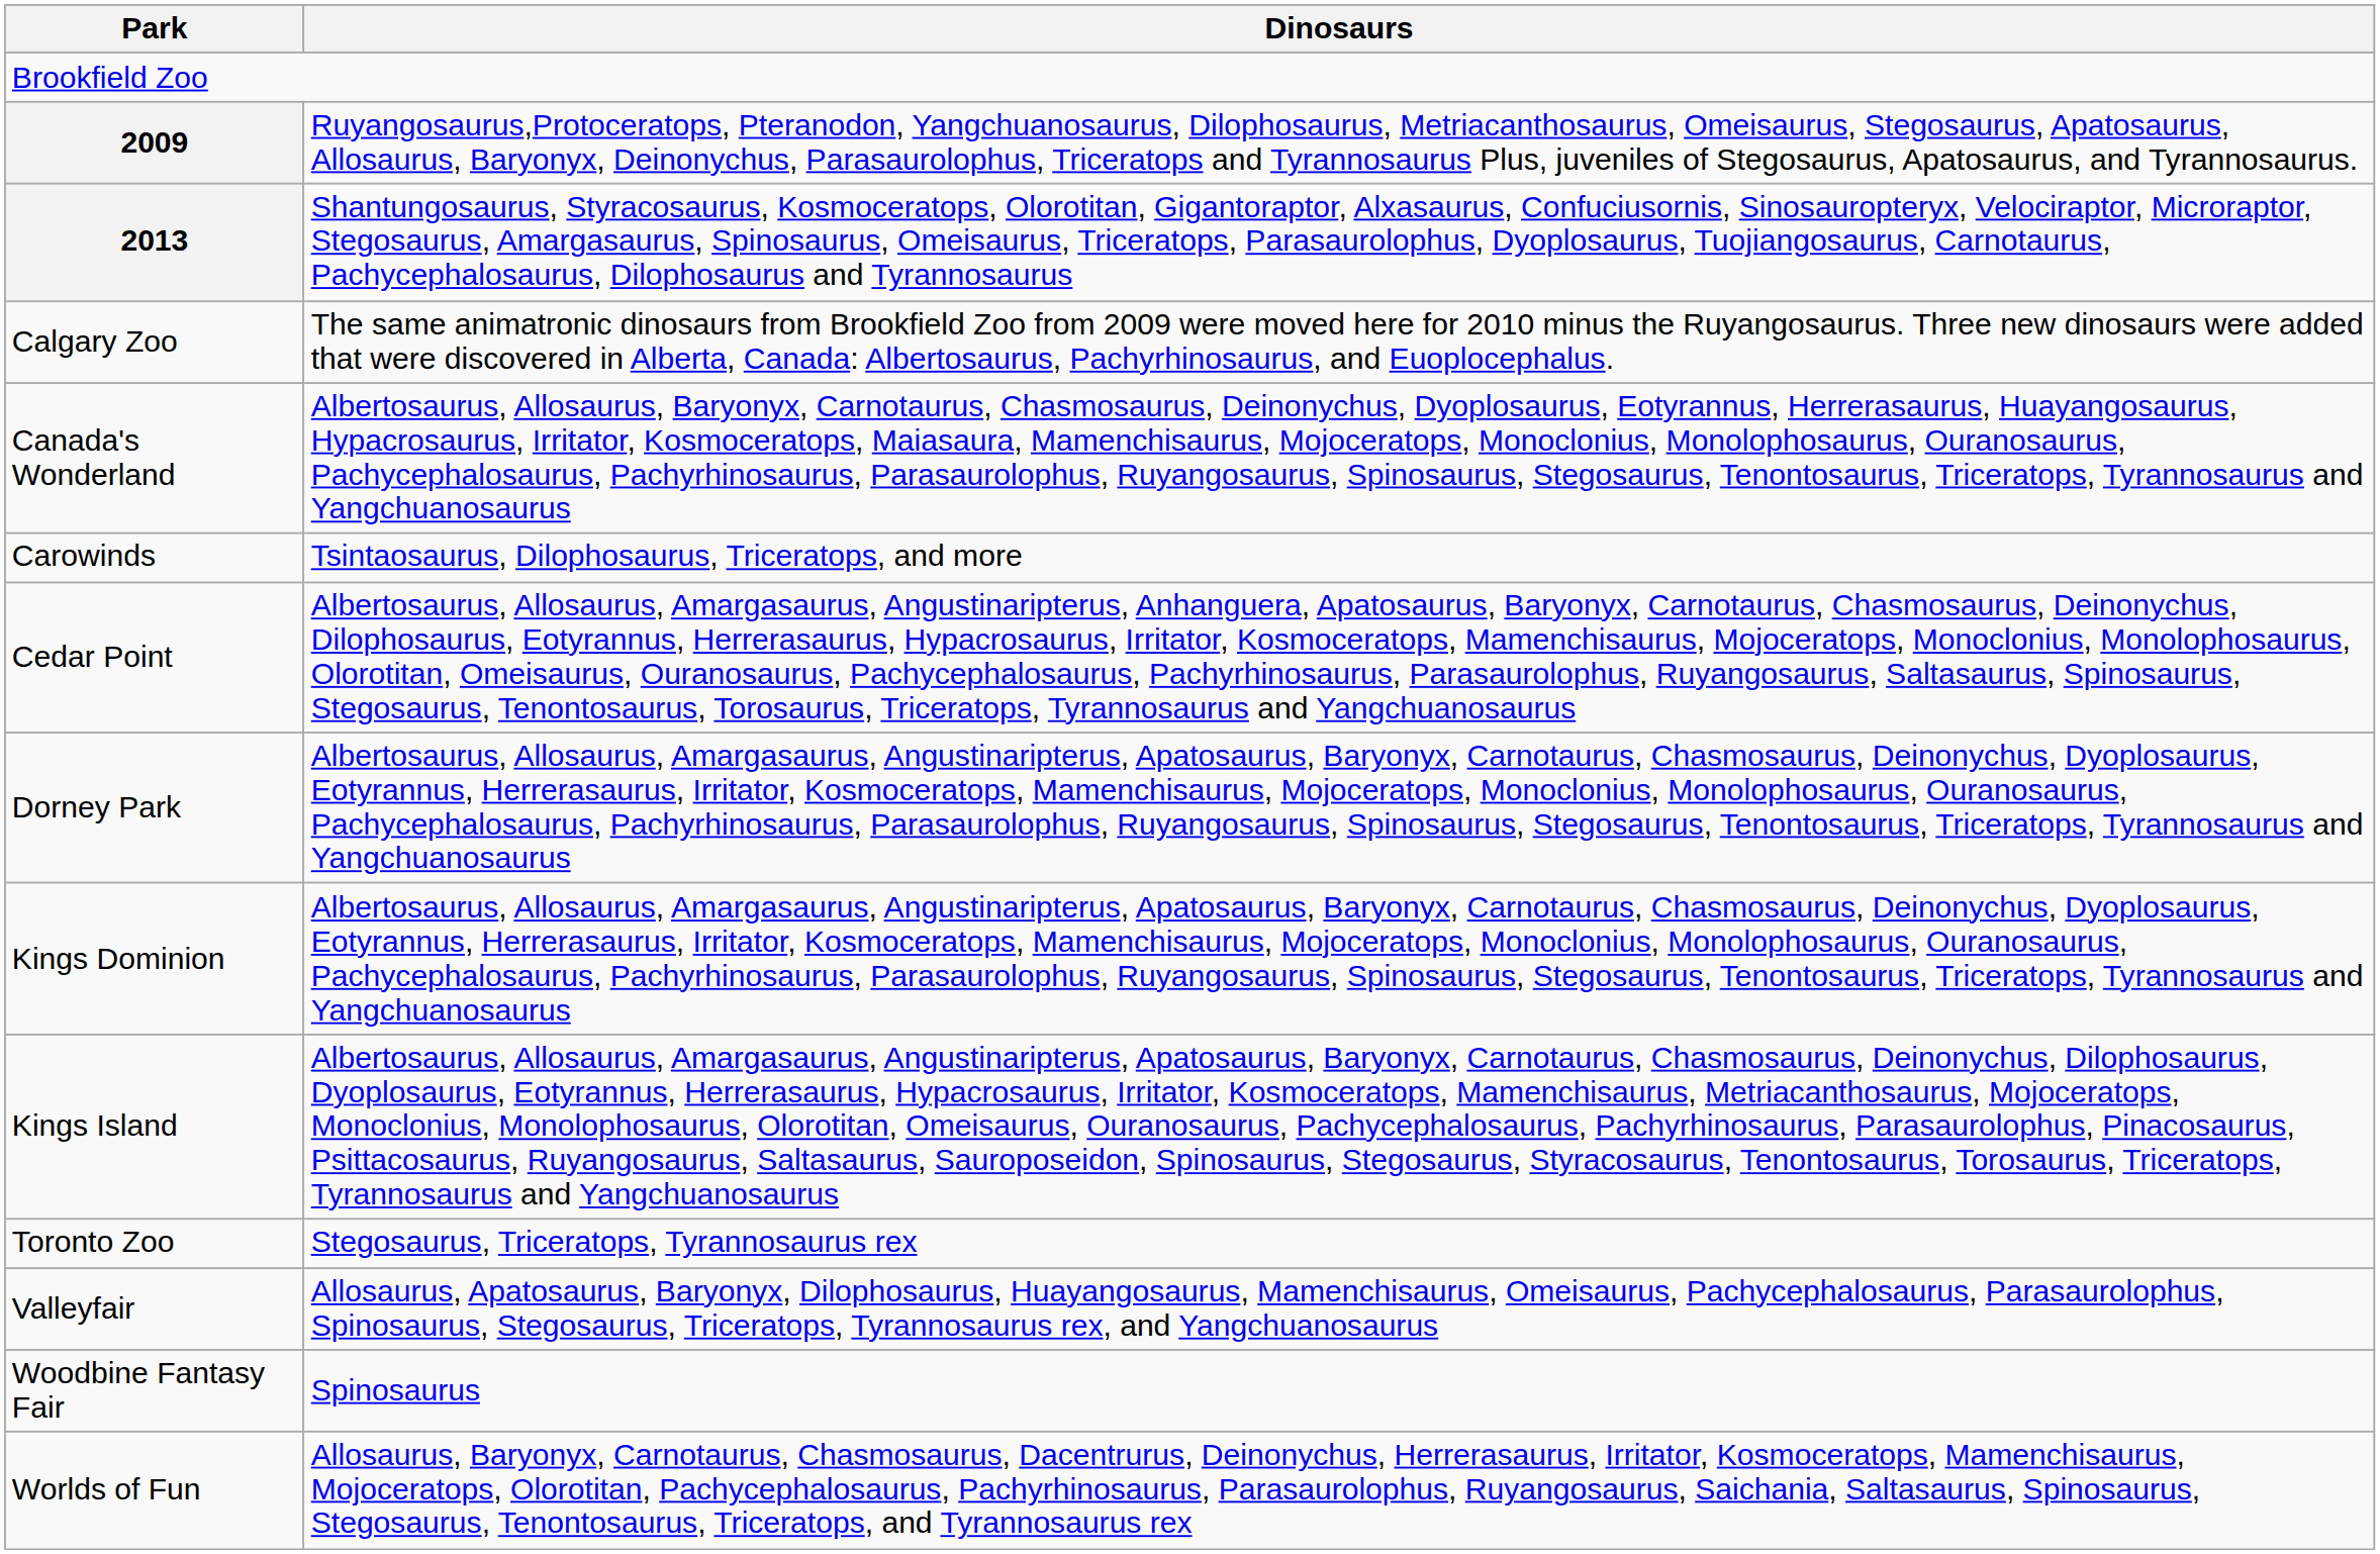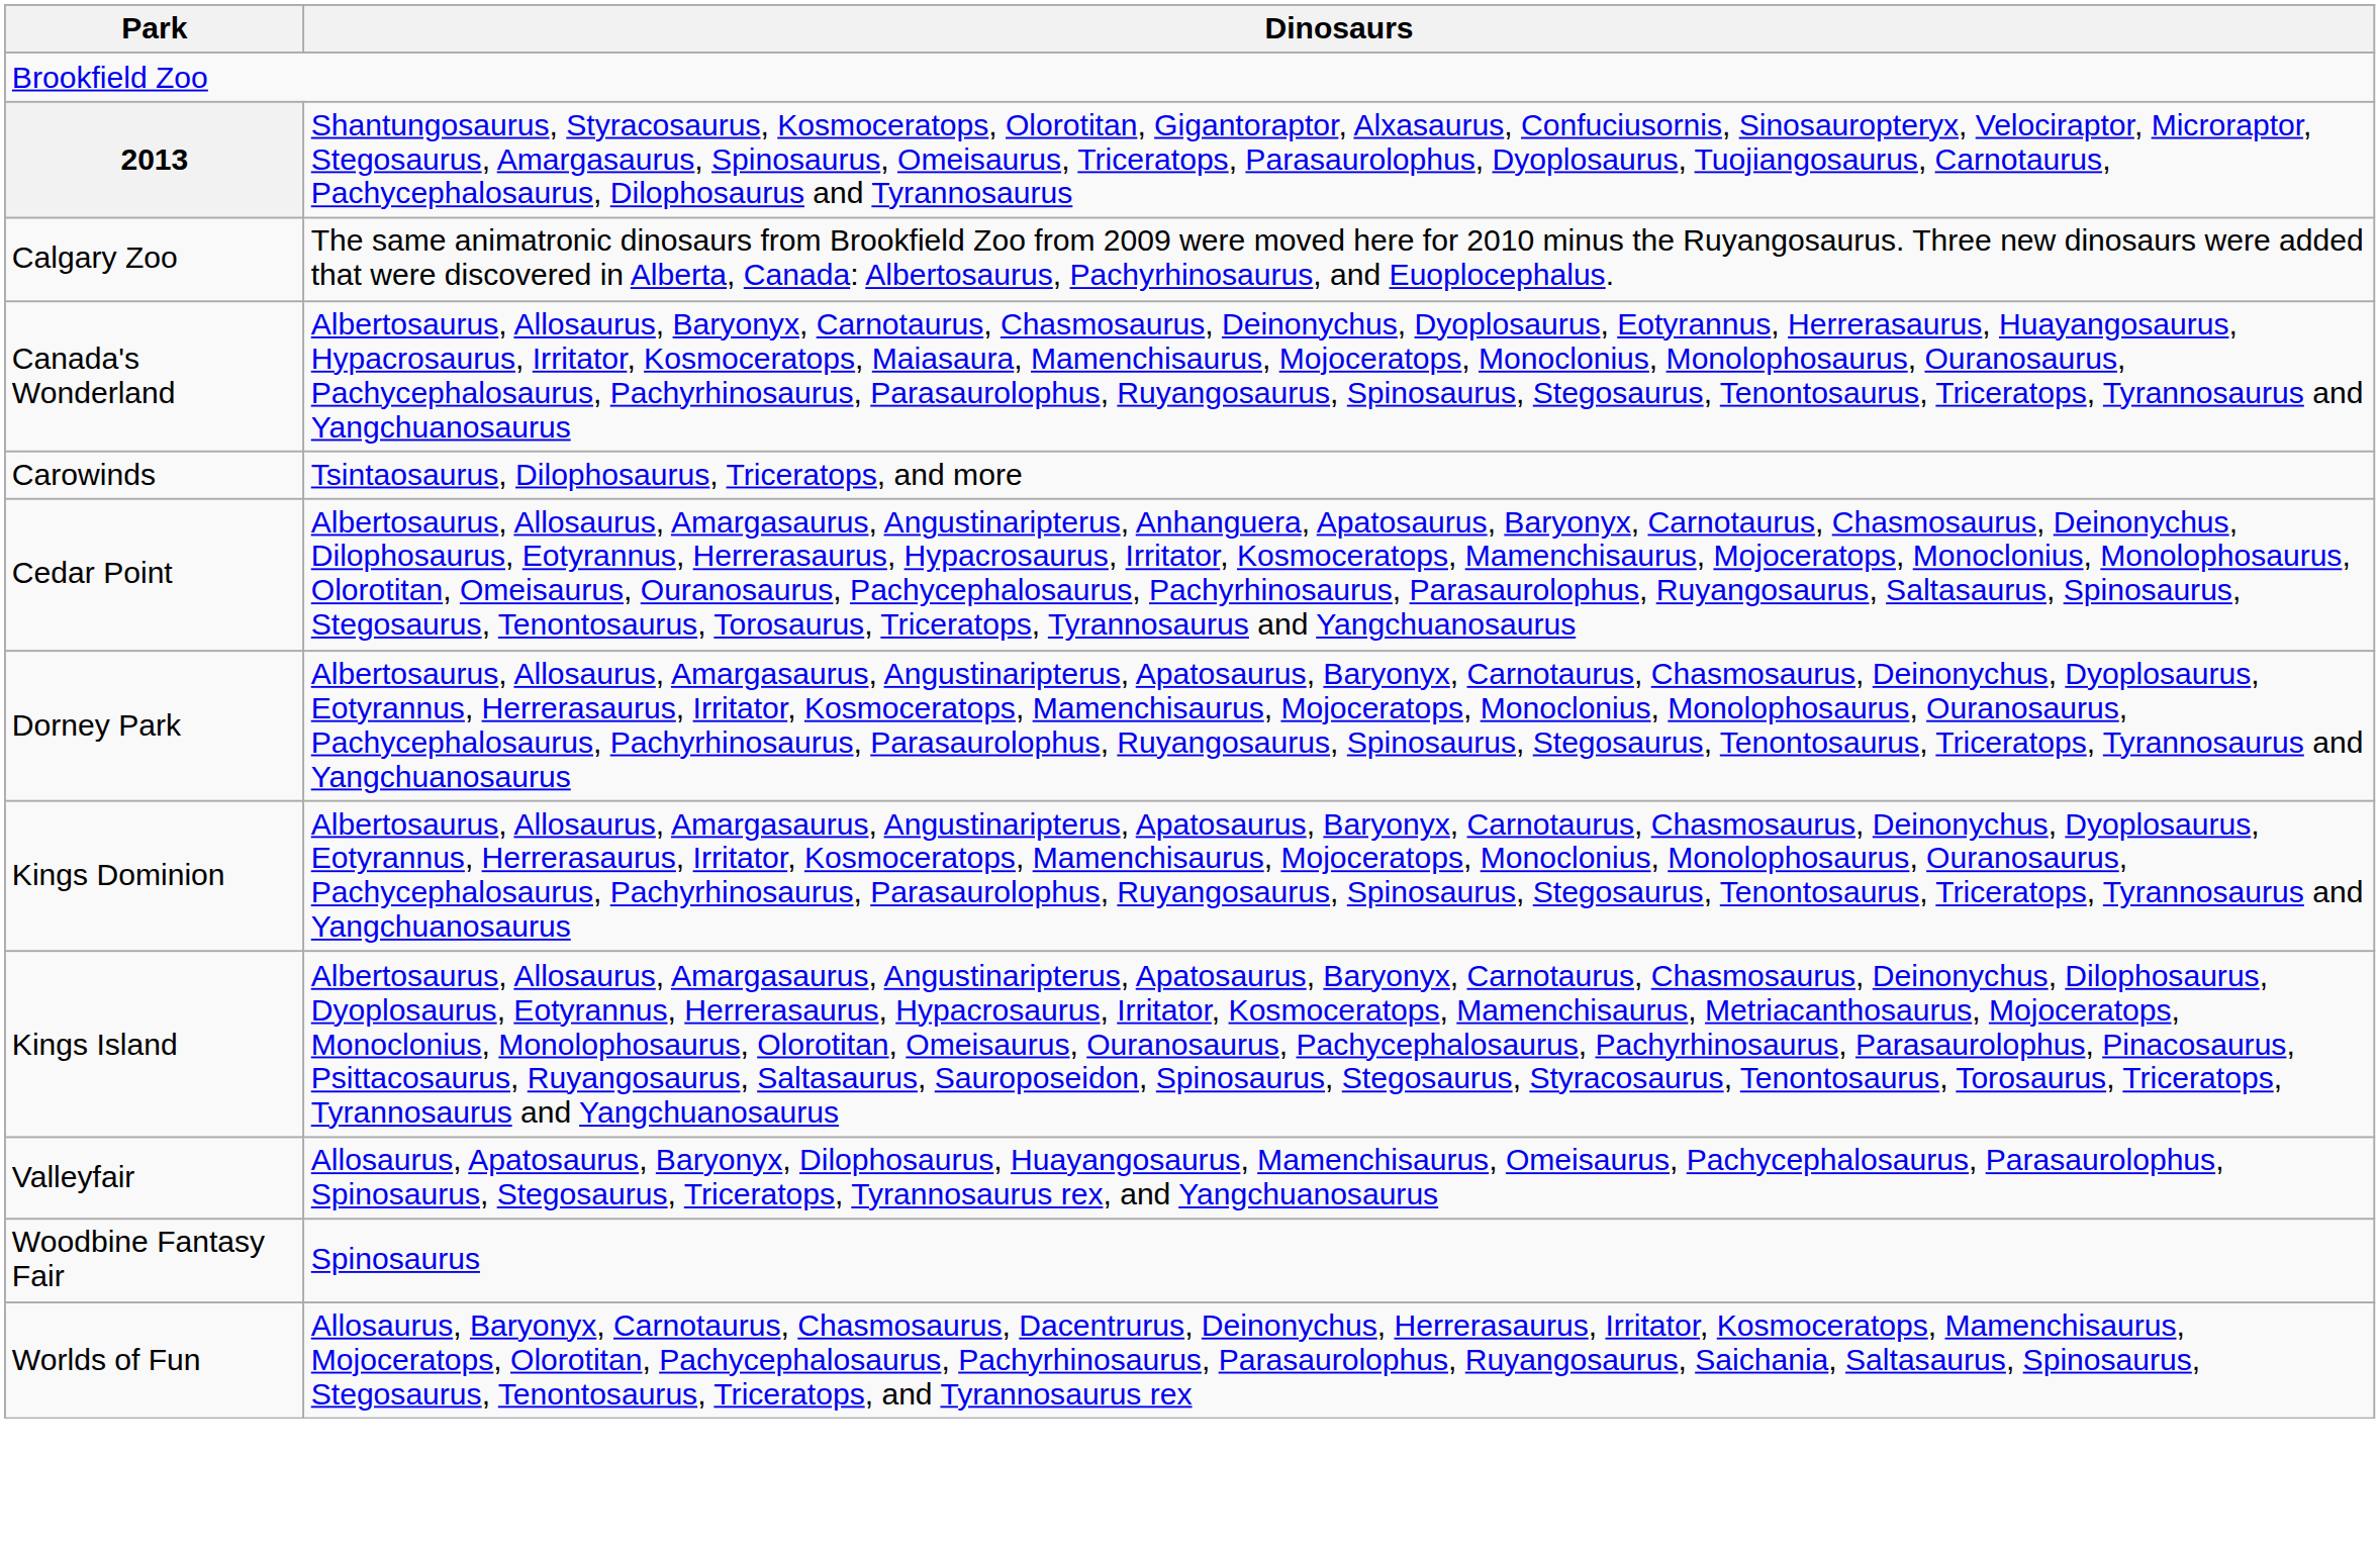- row: 2009 | Ruyangosaurus,Protoceratops, Pteranodon, Yangchuanosaurus, Dilophosaurus, Metriacanthosaurus, Omeisaurus, Stegosaurus, Apatosaurus, Allosaurus, Baryonyx, Deinonychus, Parasaurolophus, Triceratops and Tyrannosaurus Plus, juveniles of Stegosaurus, Apatosaurus, and Tyrannosaurus.
- row: Toronto Zoo | Stegosaurus, Triceratops, Tyrannosaurus rex
